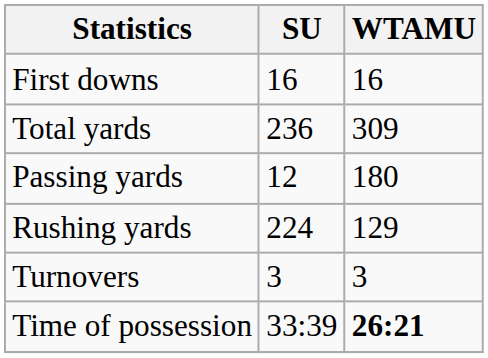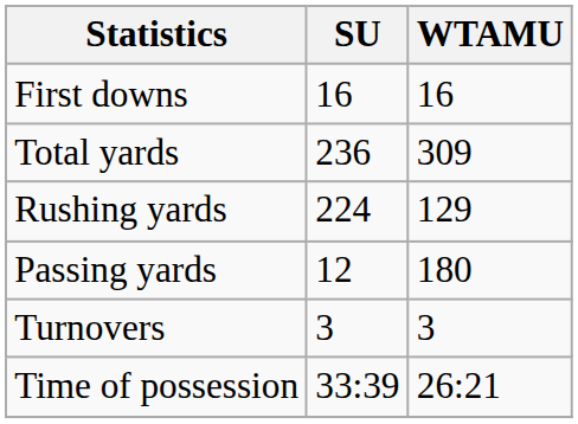rows swapped: Rushing yards <-> Passing yards
Time of possession | WTAMU: bold -> normal
